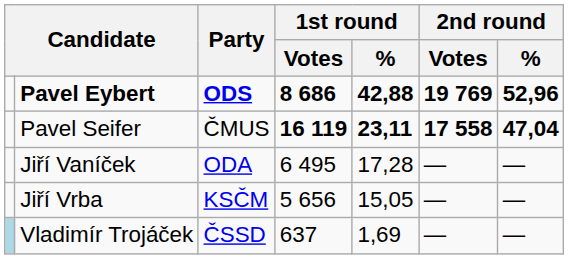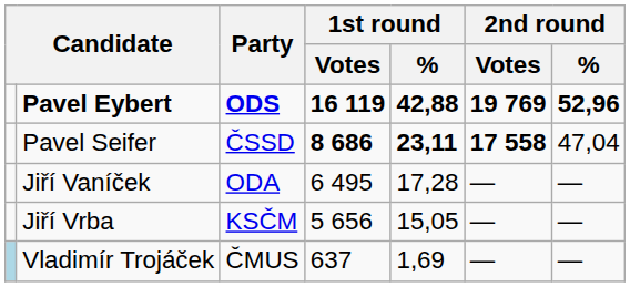Pavel Eybert | 1st round / Votes: 8 686 -> 16 119
Pavel Seifer | Party: ČMUS -> ČSSD
Pavel Seifer | 1st round / Votes: 16 119 -> 8 686
Pavel Seifer | 2nd round / %: bold -> normal
Vladimír Trojáček | Party: ČSSD -> ČMUS
